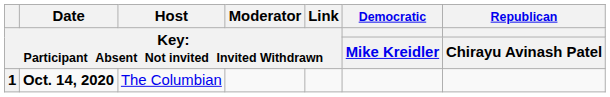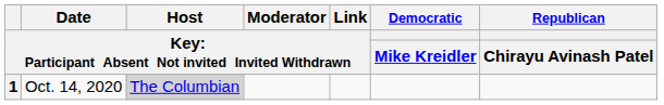1 | column 2: bold -> normal
1 | column 3: no background -> lightgrey background
